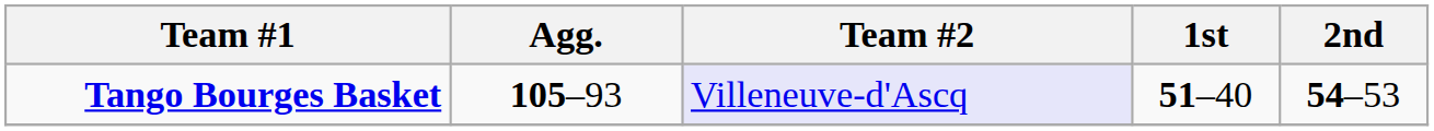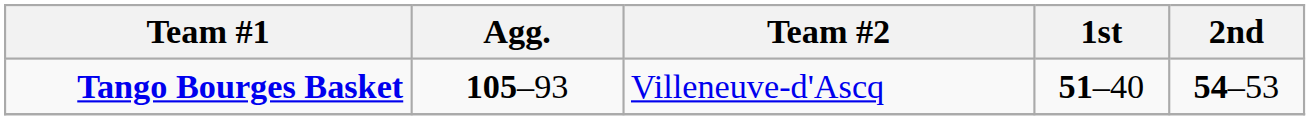Tango Bourges Basket | Team #2: lavender background -> no background
